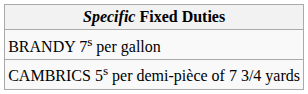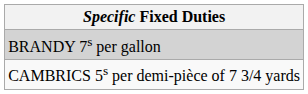row 2 | column 1: no background -> lightgrey background
